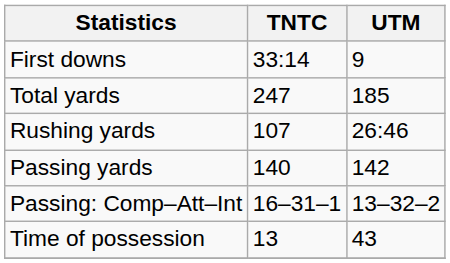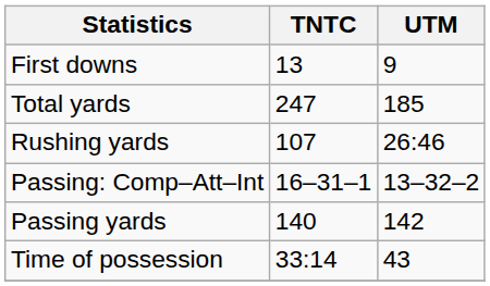First downs | TNTC: 33:14 -> 13
rows swapped: Passing yards <-> Passing: Comp–Att–Int
Time of possession | TNTC: 13 -> 33:14
